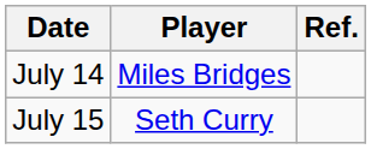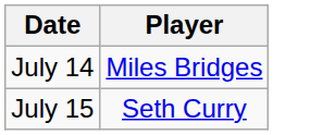- column: Ref.
